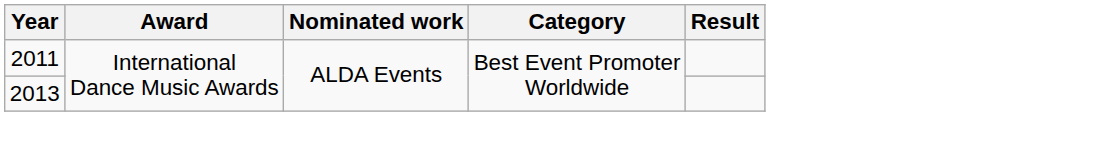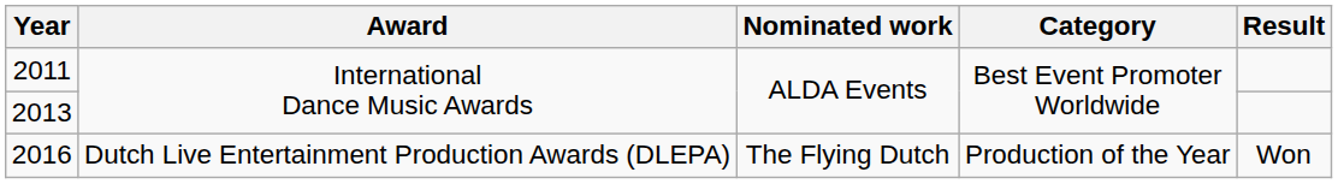+ row: 2016 | Dutch Live Entertainment Production Awards (DLEPA) | The Flying Dutch | Production of the Year | Won
